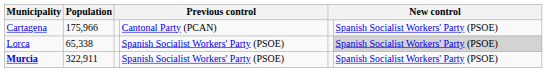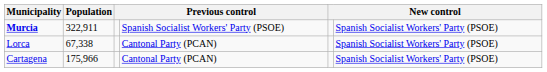rows swapped: Cartagena <-> Murcia
Lorca | Population: 65,338 -> 67,338
Lorca | column 4: Spanish Socialist Workers' Party (PSOE) -> Cantonal Party (PCAN)
Lorca | column 6: lightgrey background -> no background
